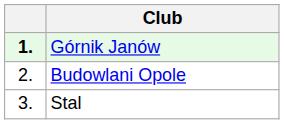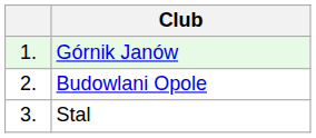Górnik Janów | column 1: bold -> normal
